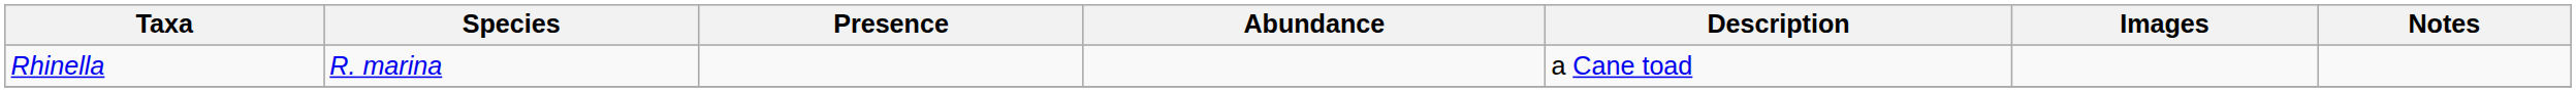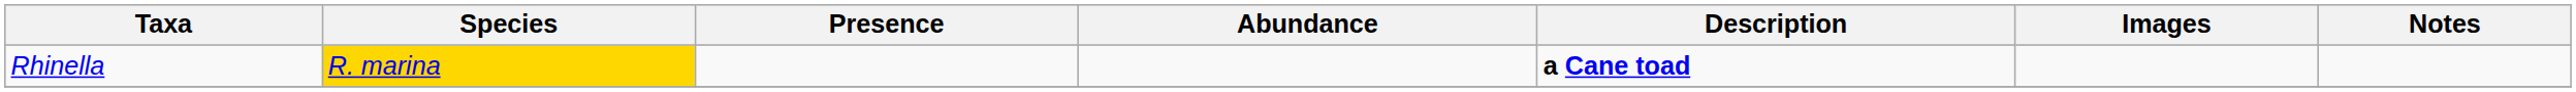Rhinella | Species: no background -> gold background
Rhinella | Description: normal -> bold
